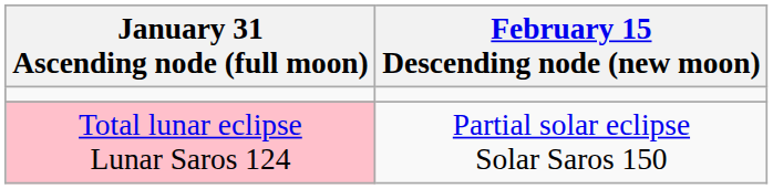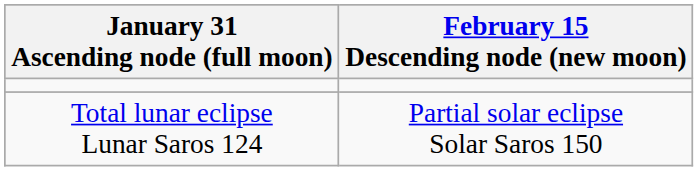row 3 | January 31 Ascending node (full moon): pink background -> no background
